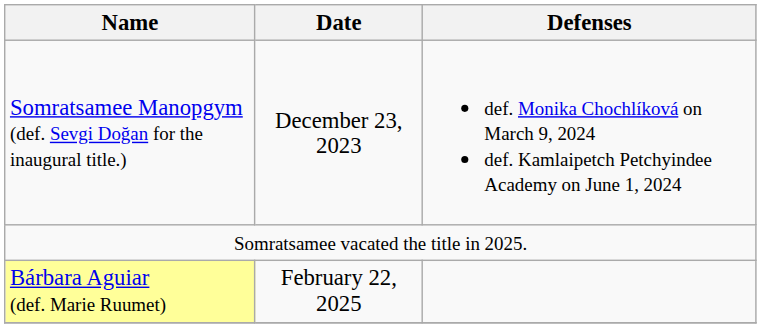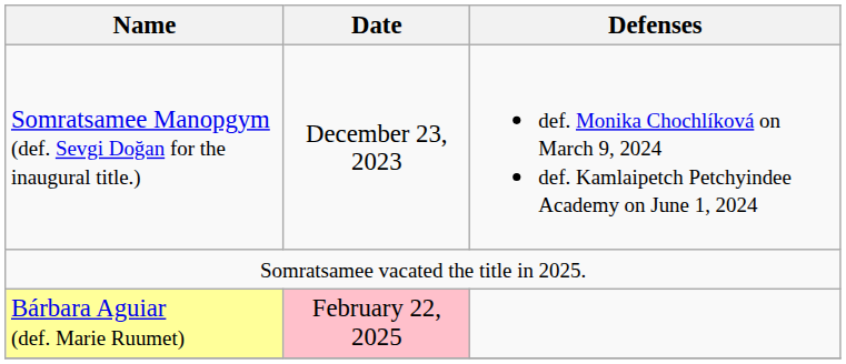Bárbara Aguiar (def. Marie Ruumet) | Date: no background -> pink background
